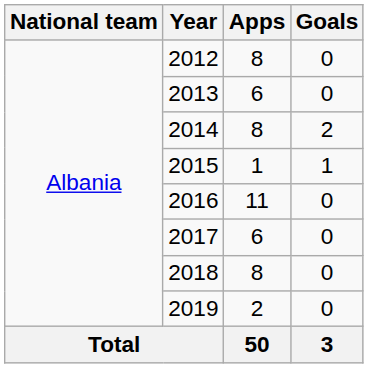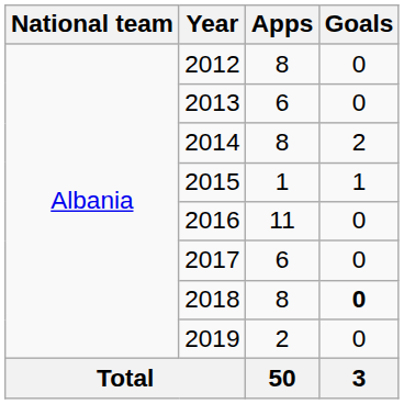2018 | Goals: normal -> bold
